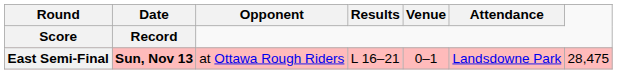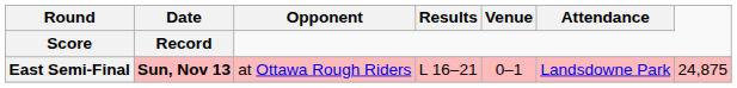East Semi-Final | column 7: 28,475 -> 24,875
